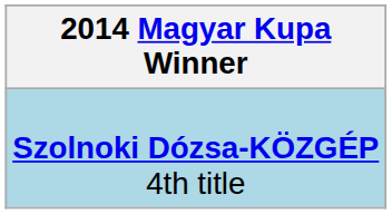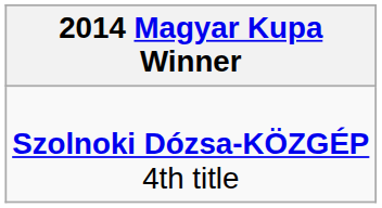row 2 | column 1: lightblue background -> no background
